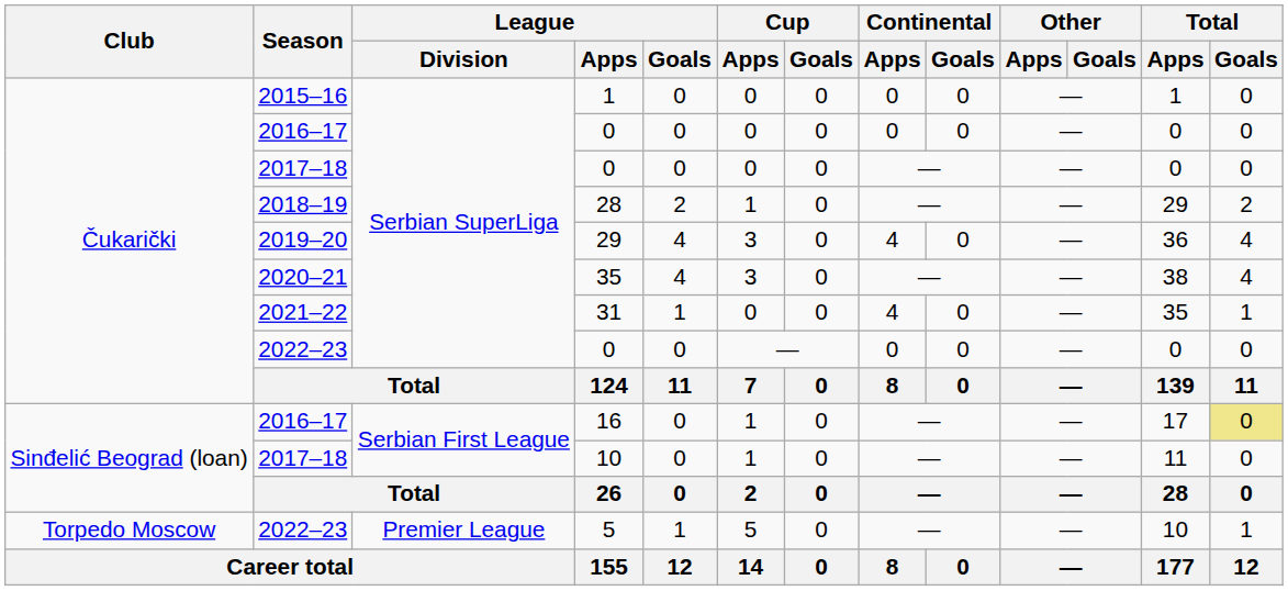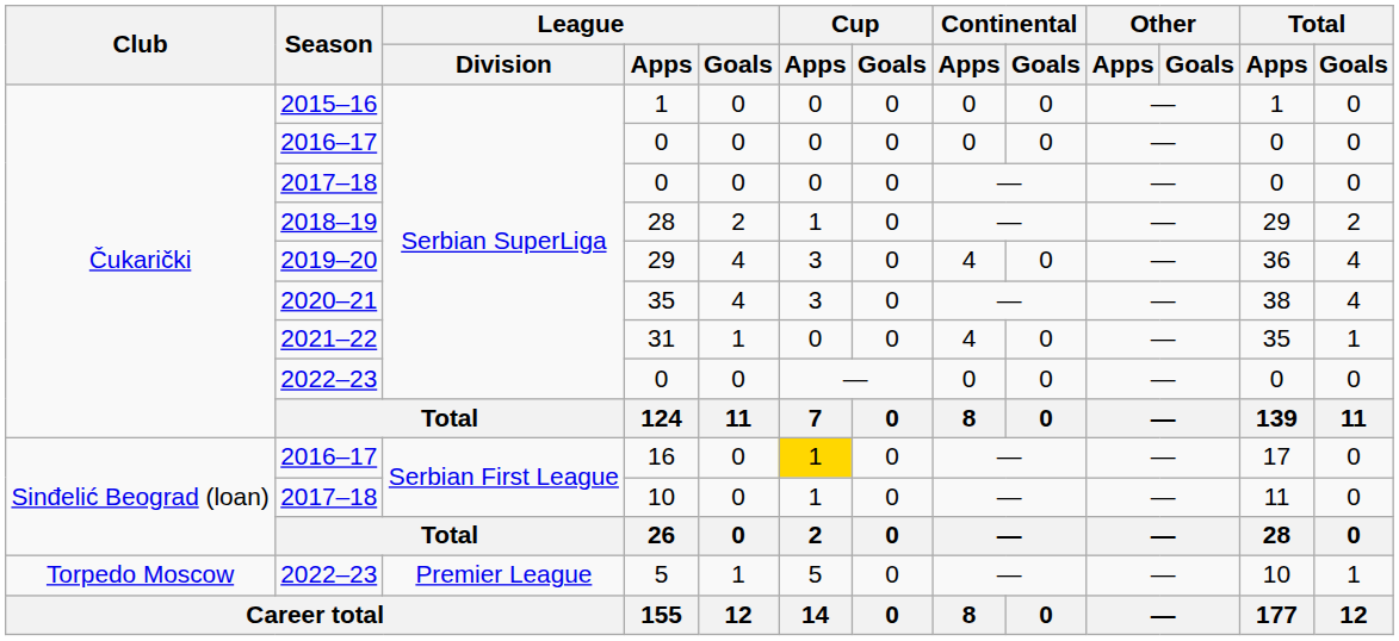16 | Cup / Apps: no background -> gold background
16 | Total / Goals: khaki background -> no background
